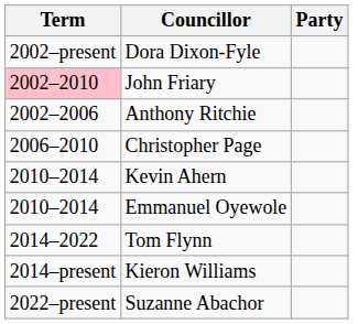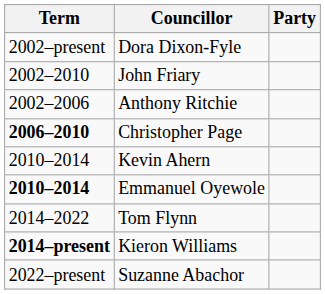John Friary | Term: pink background -> no background
Christopher Page | Term: normal -> bold
Emmanuel Oyewole | Term: normal -> bold
Kieron Williams | Term: normal -> bold
